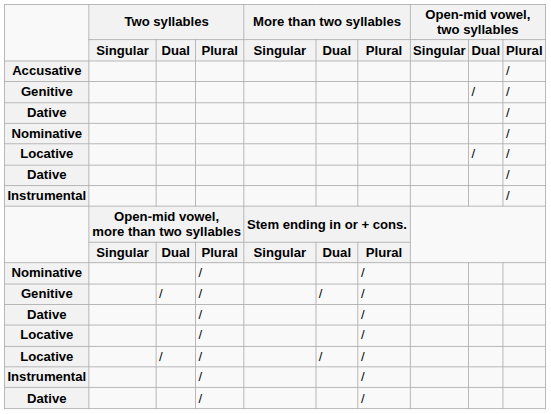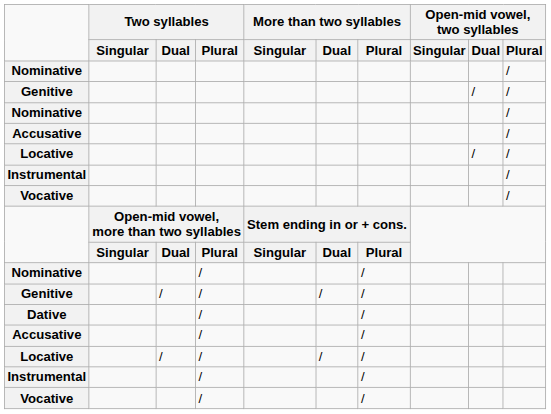row 3 | column 1: Accusative -> Nominative
row 5 | column 1: Dative -> Nominative
row 6 | column 1: Nominative -> Accusative
row 8 | column 1: Dative -> Instrumental
row 9 | column 1: Instrumental -> Vocative
row 15 | column 1: Locative -> Accusative
row 18 | column 1: Dative -> Vocative
